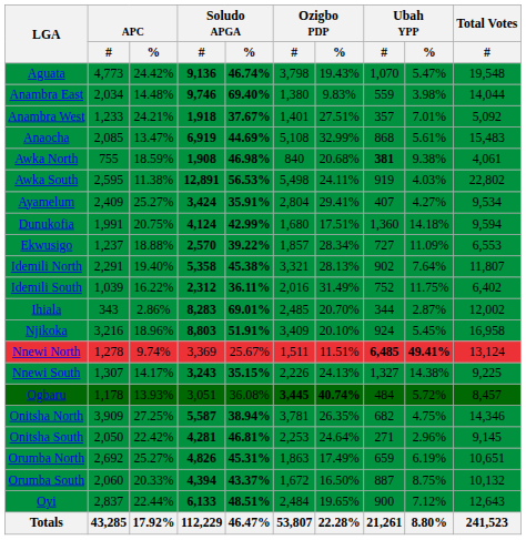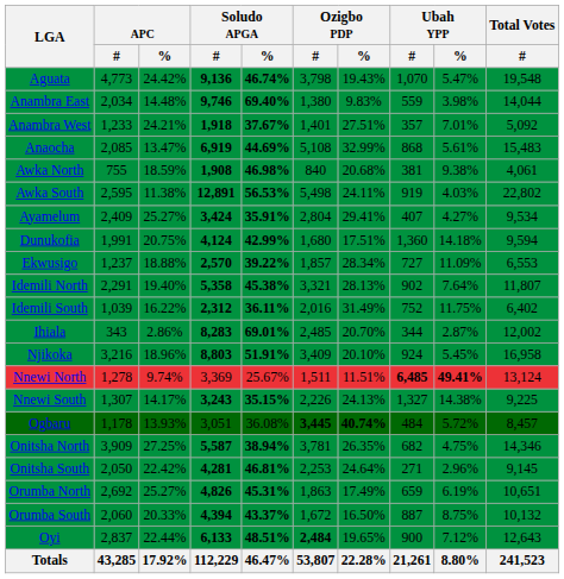Awka North | Ubah YPP / #: bold -> normal
Oyi | Ozigbo PDP / #: normal -> bold
